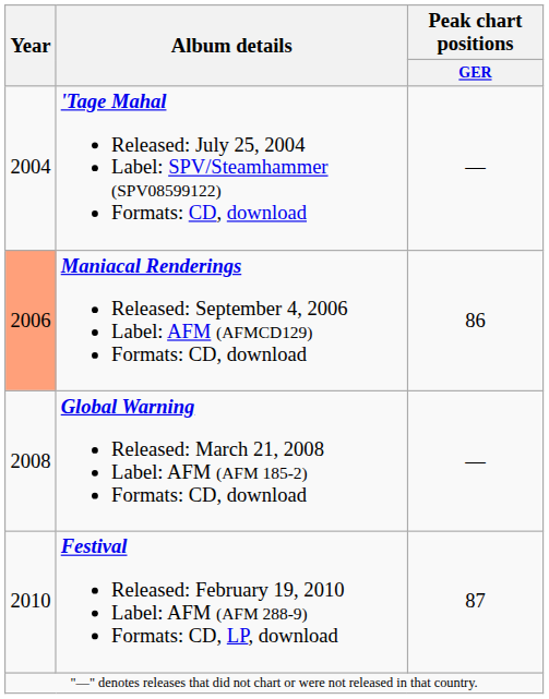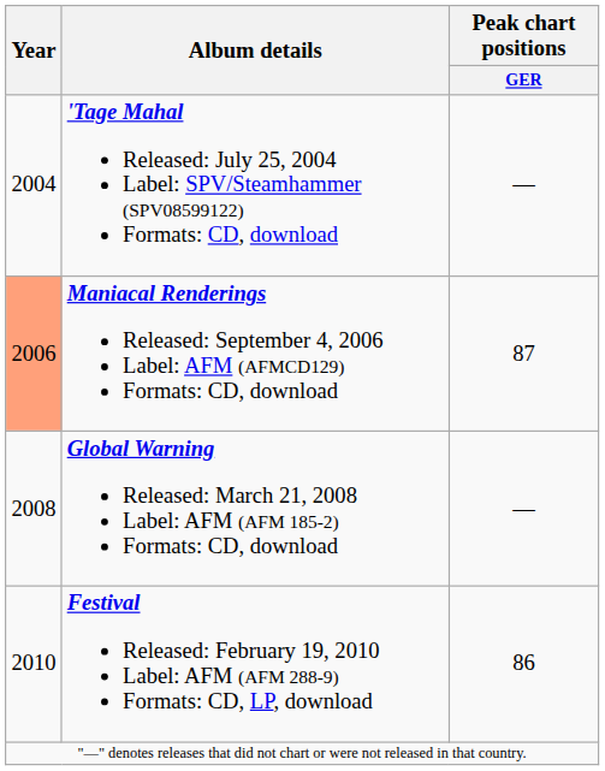row 4 | Peak chart positions / GER: 86 -> 87
row 6 | Peak chart positions / GER: 87 -> 86
